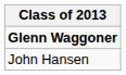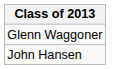row 2 | column 1: bold -> normal
